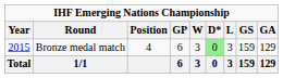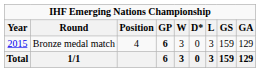Bronze medal match | GP: normal -> bold
Bronze medal match | D*: lightgreen background -> no background
